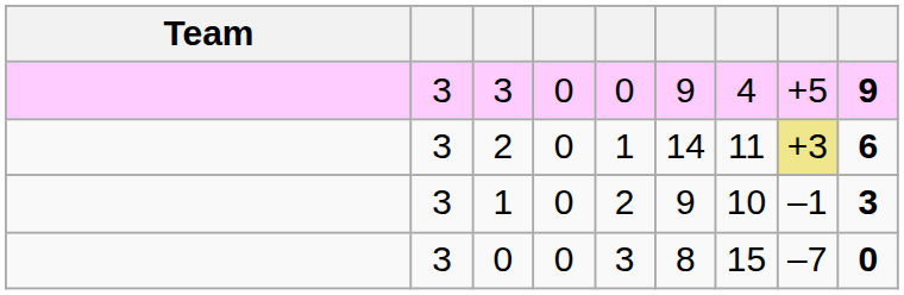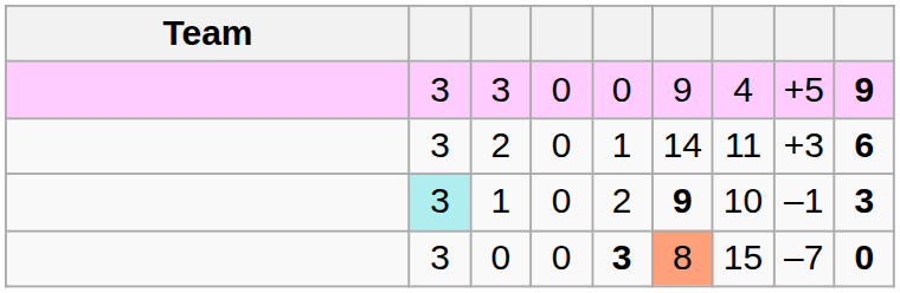row 3 | column 8: khaki background -> no background
row 4 | column 2: no background -> paleturquoise background
row 4 | column 6: normal -> bold
row 5 | column 5: normal -> bold
row 5 | column 6: no background -> lightsalmon background
